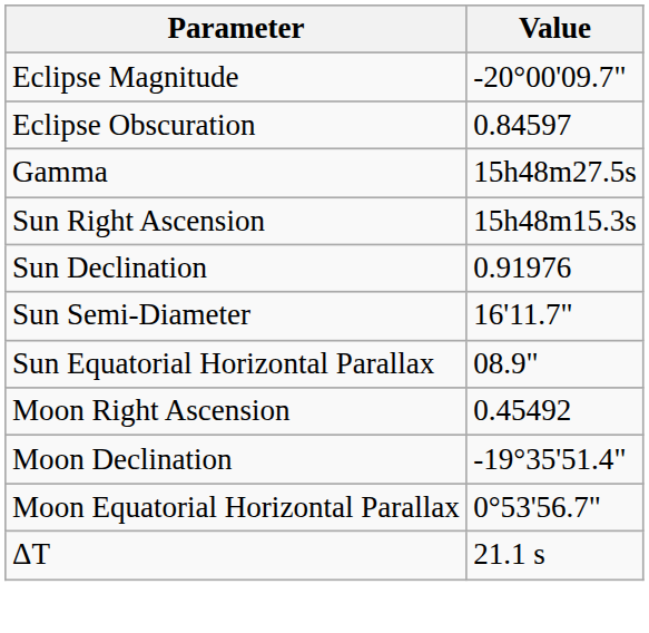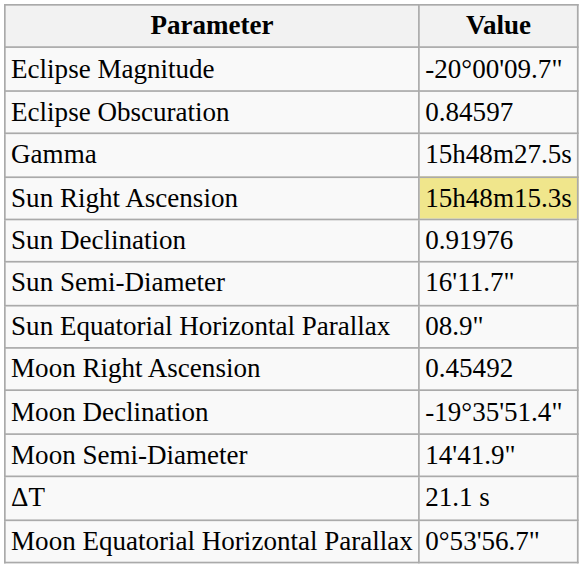Sun Right Ascension | Value: no background -> khaki background
+ row: Moon Semi-Diameter | 14'41.9"
rows swapped: Moon Equatorial Horizontal Parallax <-> ΔT
